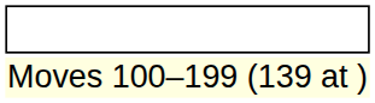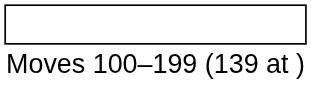row 1 | column 1: lightyellow background -> no background
